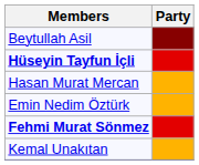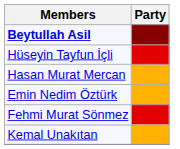Beytullah Asil | Members: normal -> bold
Hüseyin Tayfun İçli | Members: bold -> normal
Fehmi Murat Sönmez | Members: bold -> normal
